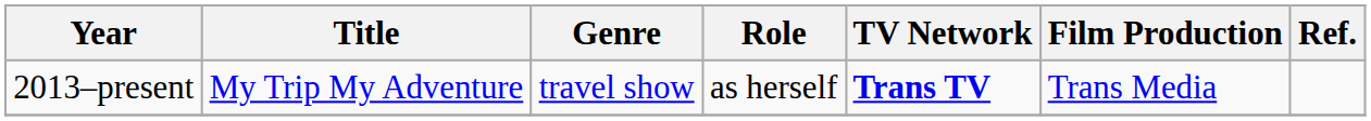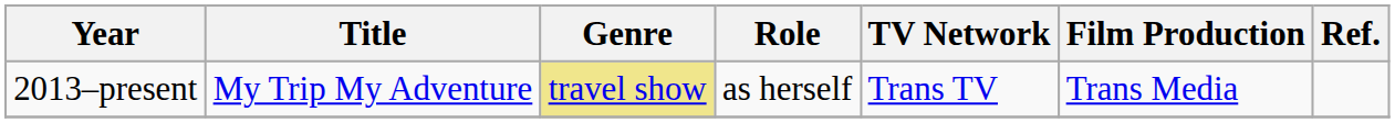2013–present | Genre: no background -> khaki background
2013–present | TV Network: bold -> normal
